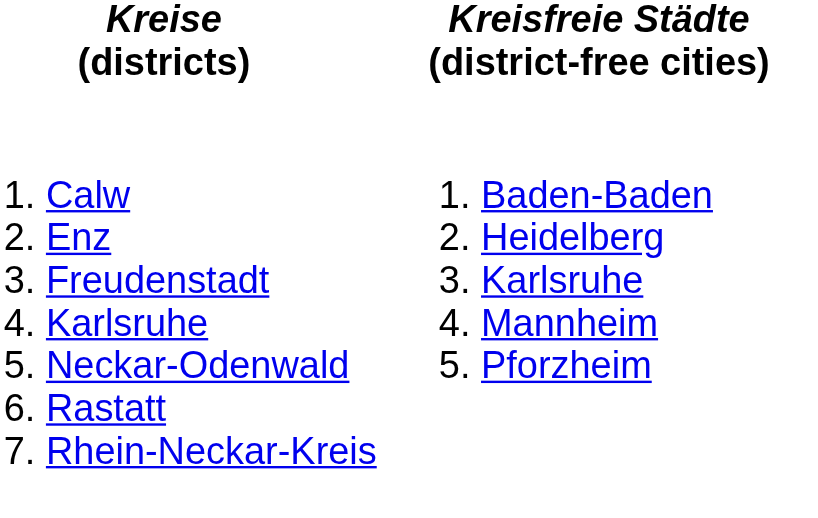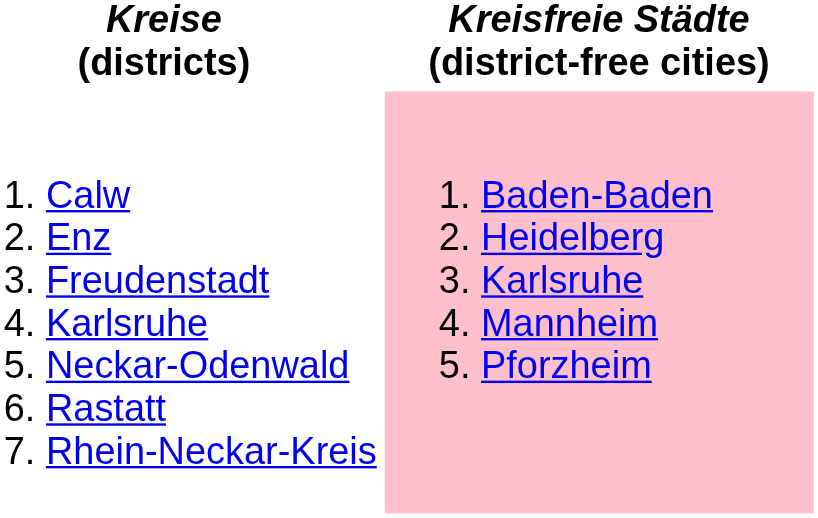row 2 | Kreisfreie Städte (district-free cities): no background -> pink background
